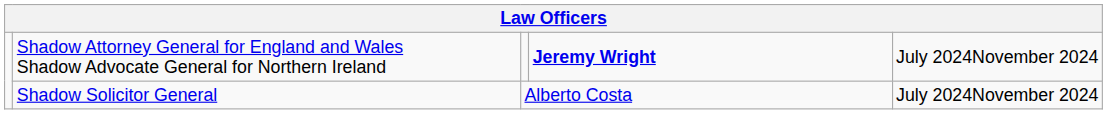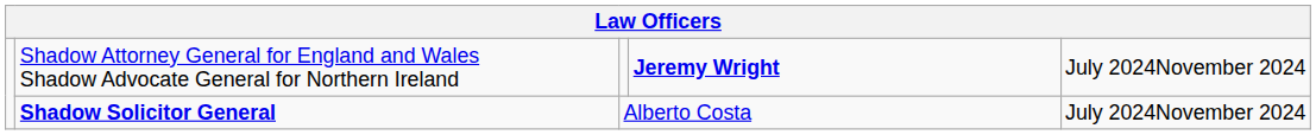Shadow Solicitor General | column 2: normal -> bold
